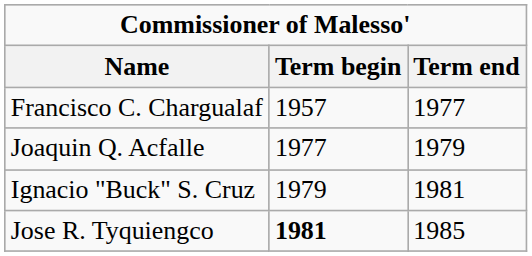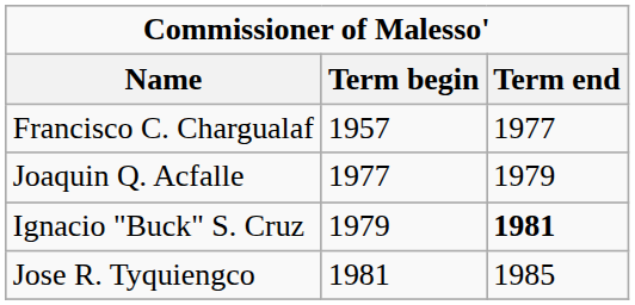Ignacio "Buck" S. Cruz | Term end: normal -> bold
Jose R. Tyquiengco | Term begin: bold -> normal
